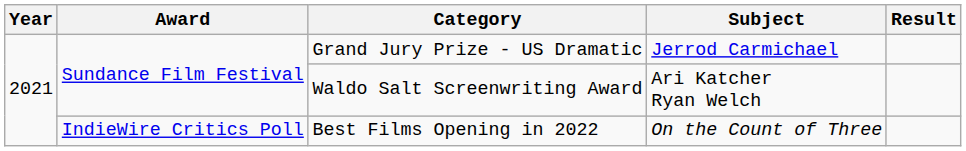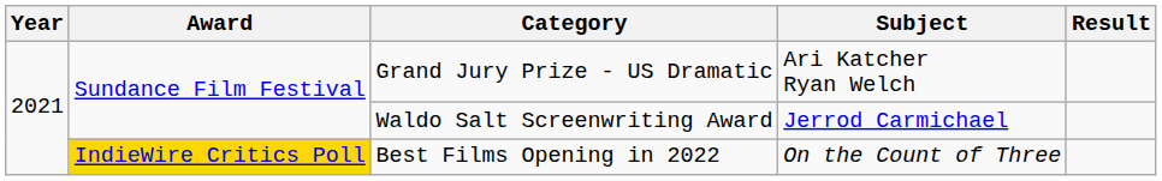Grand Jury Prize - US Dramatic | Subject: Jerrod Carmichael -> Ari Katcher Ryan Welch
Waldo Salt Screenwriting Award | Subject: Ari Katcher Ryan Welch -> Jerrod Carmichael
Best Films Opening in 2022 | Award: no background -> gold background
